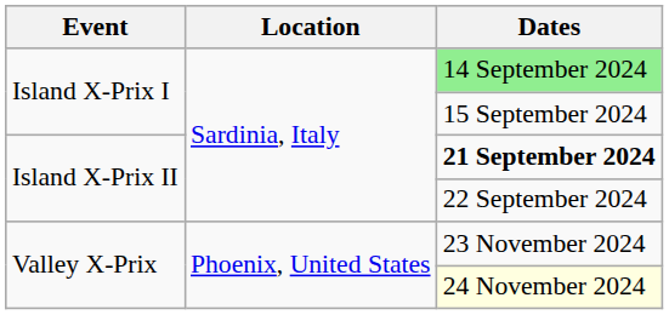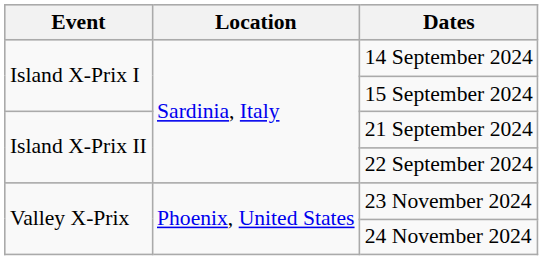14 September 2024 | Dates: lightgreen background -> no background
21 September 2024 | Dates: bold -> normal
24 November 2024 | Dates: lightyellow background -> no background
